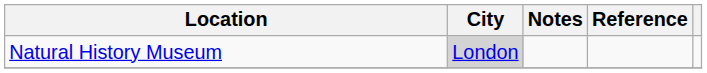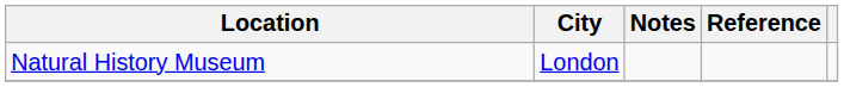Natural History Museum | City: lightgrey background -> no background
